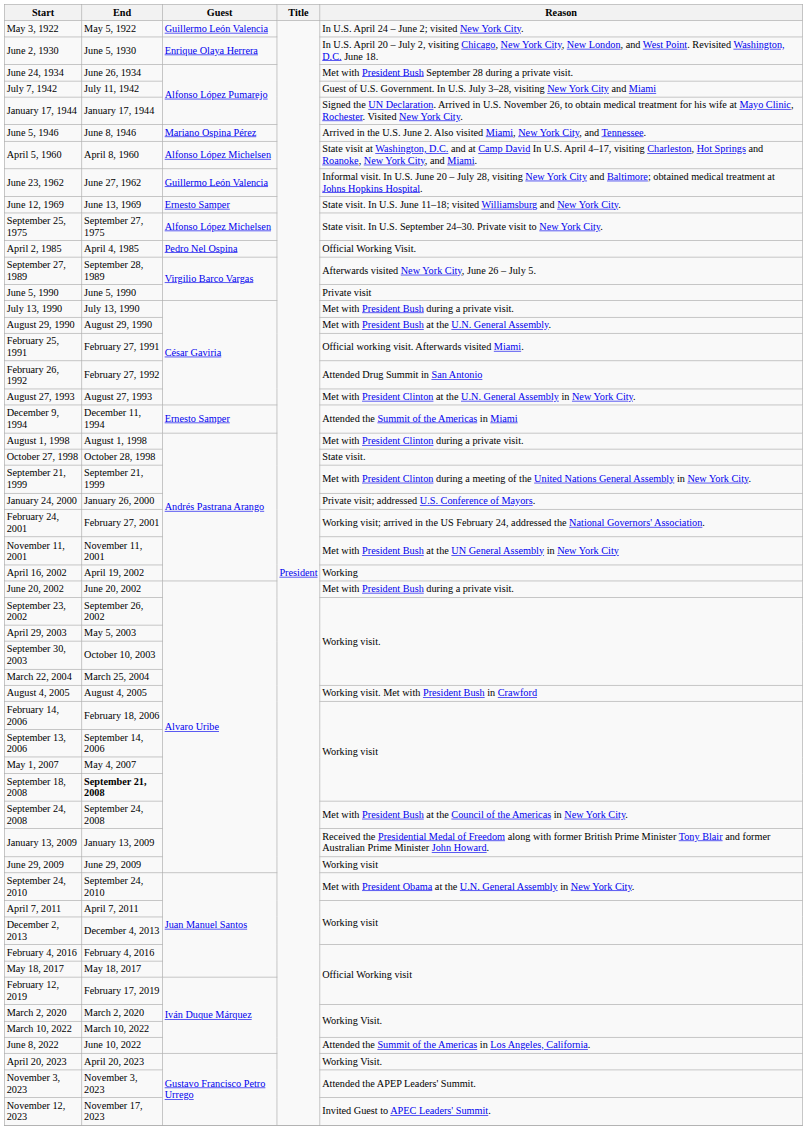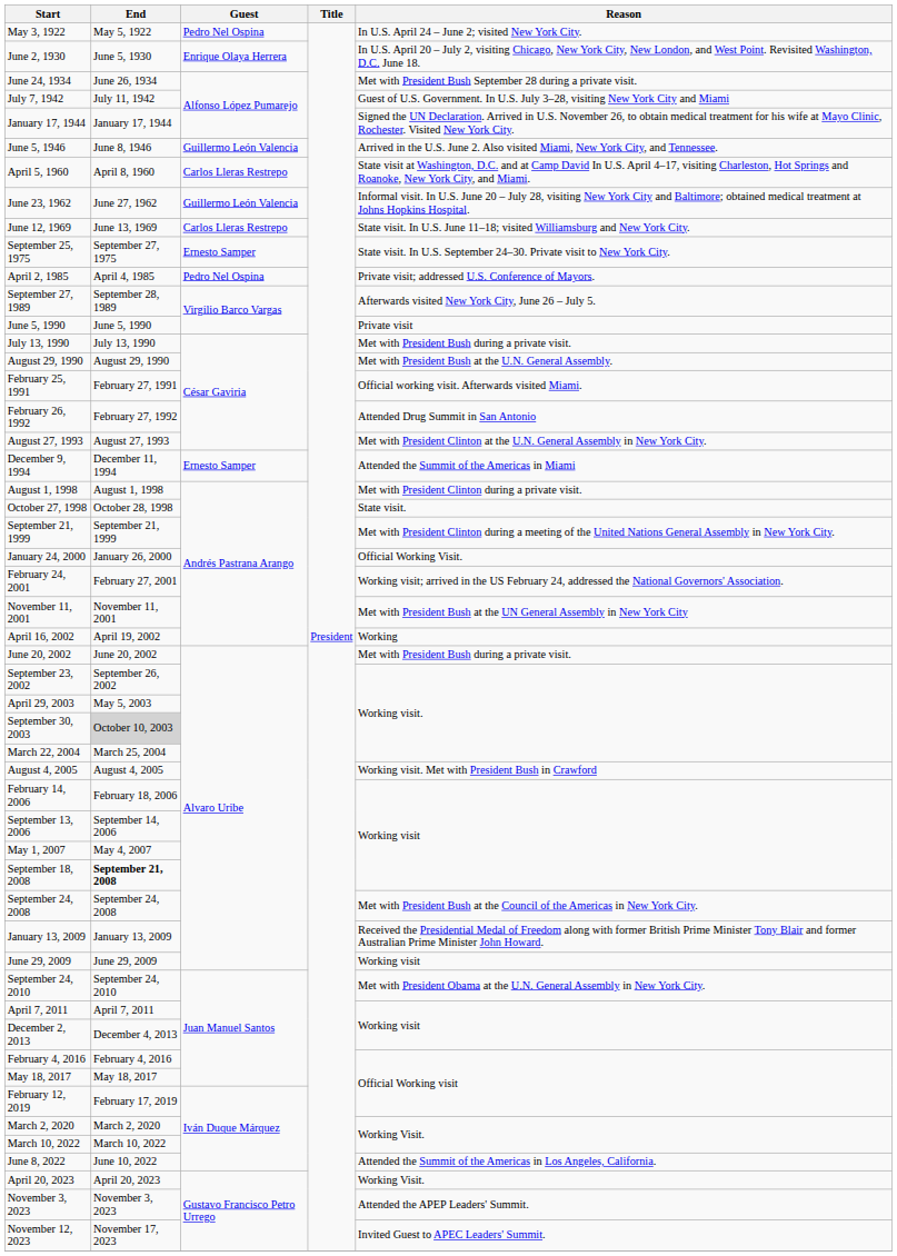May 3, 1922 | Guest: Guillermo León Valencia -> Pedro Nel Ospina
June 5, 1946 | Guest: Mariano Ospina Pérez -> Guillermo León Valencia
April 5, 1960 | Guest: Alfonso López Michelsen -> Carlos Lleras Restrepo
June 12, 1969 | Guest: Ernesto Samper -> Carlos Lleras Restrepo
September 25, 1975 | Guest: Alfonso López Michelsen -> Ernesto Samper
April 2, 1985 | Reason: Official Working Visit. -> Private visit; addressed U.S. Conference of Mayors.
January 24, 2000 | Reason: Private visit; addressed U.S. Conference of Mayors. -> Official Working Visit.
September 30, 2003 | End: no background -> lightgrey background
